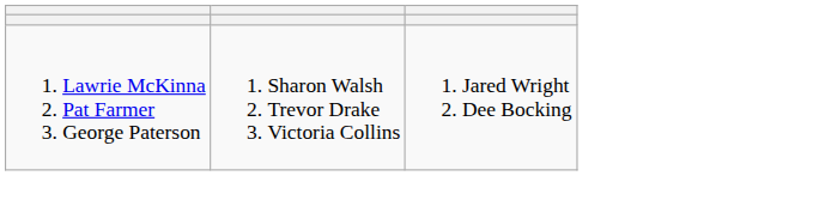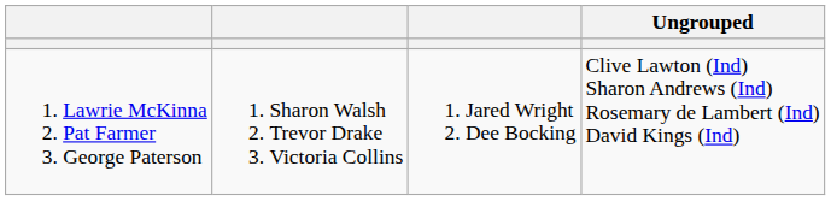+ column: Ungrouped | Clive Lawton (Ind) Sharon Andrews (Ind) Rosemary de Lambert (Ind) David Kings (Ind)
